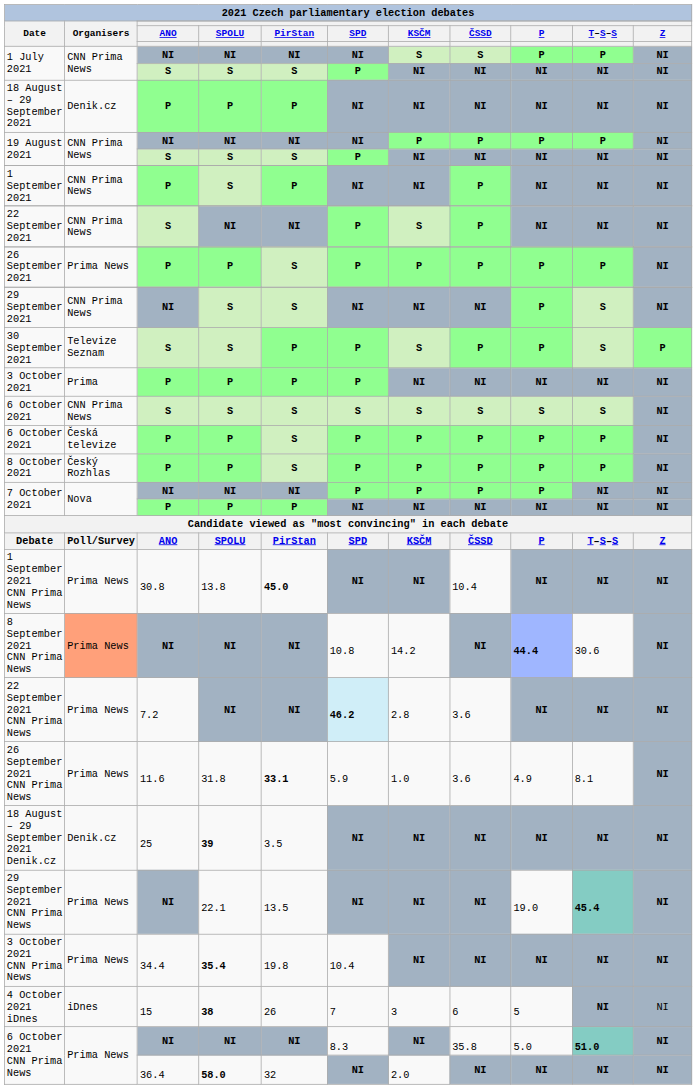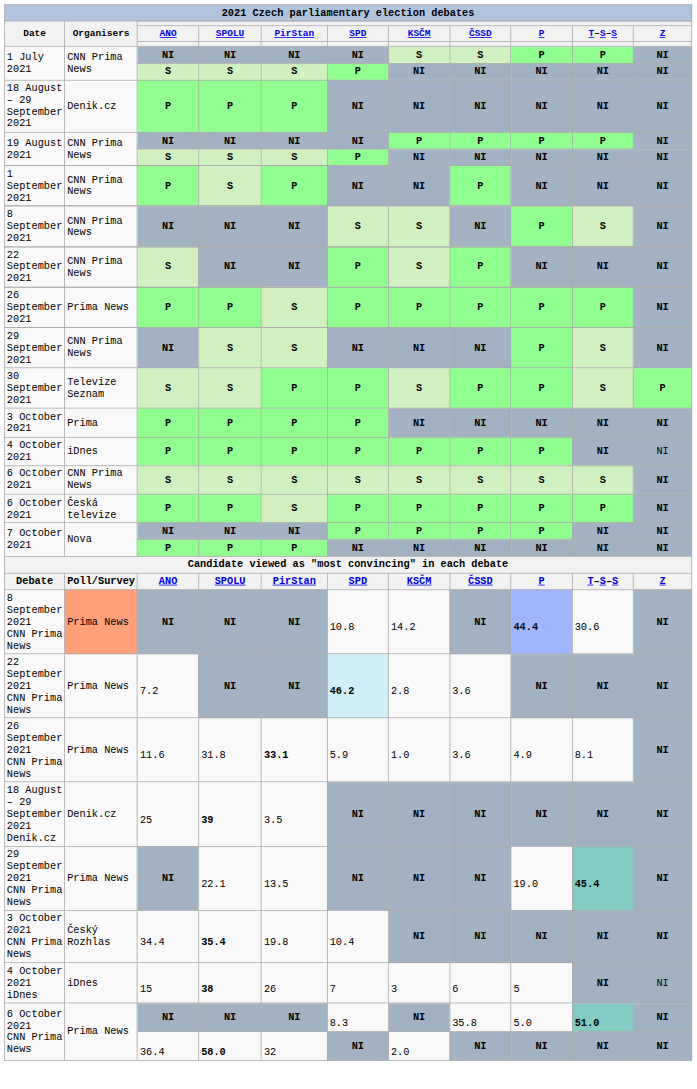+ row: 8 September 2021 | CNN Prima News | NI | NI | NI | S | S | NI | P | S | NI
+ row: 4 October 2021 | iDnes | P | P | P | P | P | P | P | NI | NI
- row: 8 October 2021 | Český Rozhlas | P | P | S | P | P | P | P | P | NI
- row: 1 September 2021 CNN Prima News | Prima News | 30.8 | 13.8 | 45.0 | NI | NI | 10.4 | NI | NI | NI
3 October 2021 CNN Prima News | Organisers: Prima News -> Český Rozhlas
